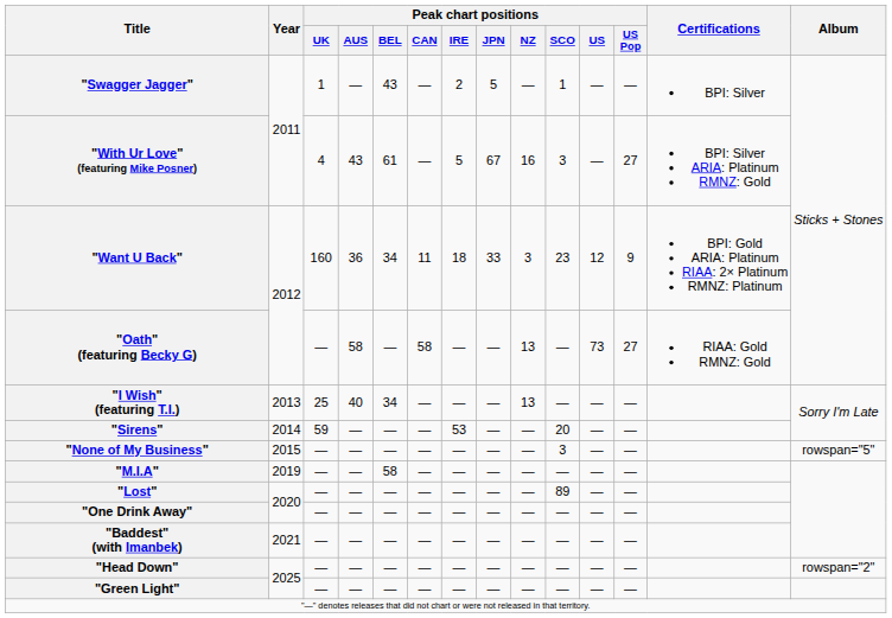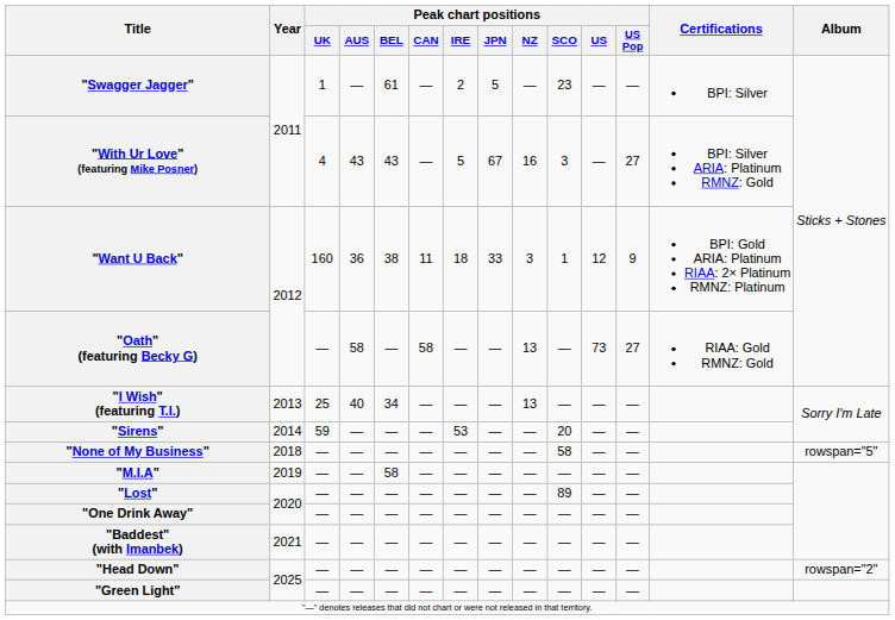"Swagger Jagger" | Peak chart positions / BEL: 43 -> 61
"Swagger Jagger" | Peak chart positions / SCO: 1 -> 23
"With Ur Love" (featuring Mike Posner) | Peak chart positions / BEL: 61 -> 43
"Want U Back" | Peak chart positions / BEL: 34 -> 38
"Want U Back" | Peak chart positions / SCO: 23 -> 1
"None of My Business" | Year: 2015 -> 2018
"None of My Business" | Peak chart positions / SCO: 3 -> 58
